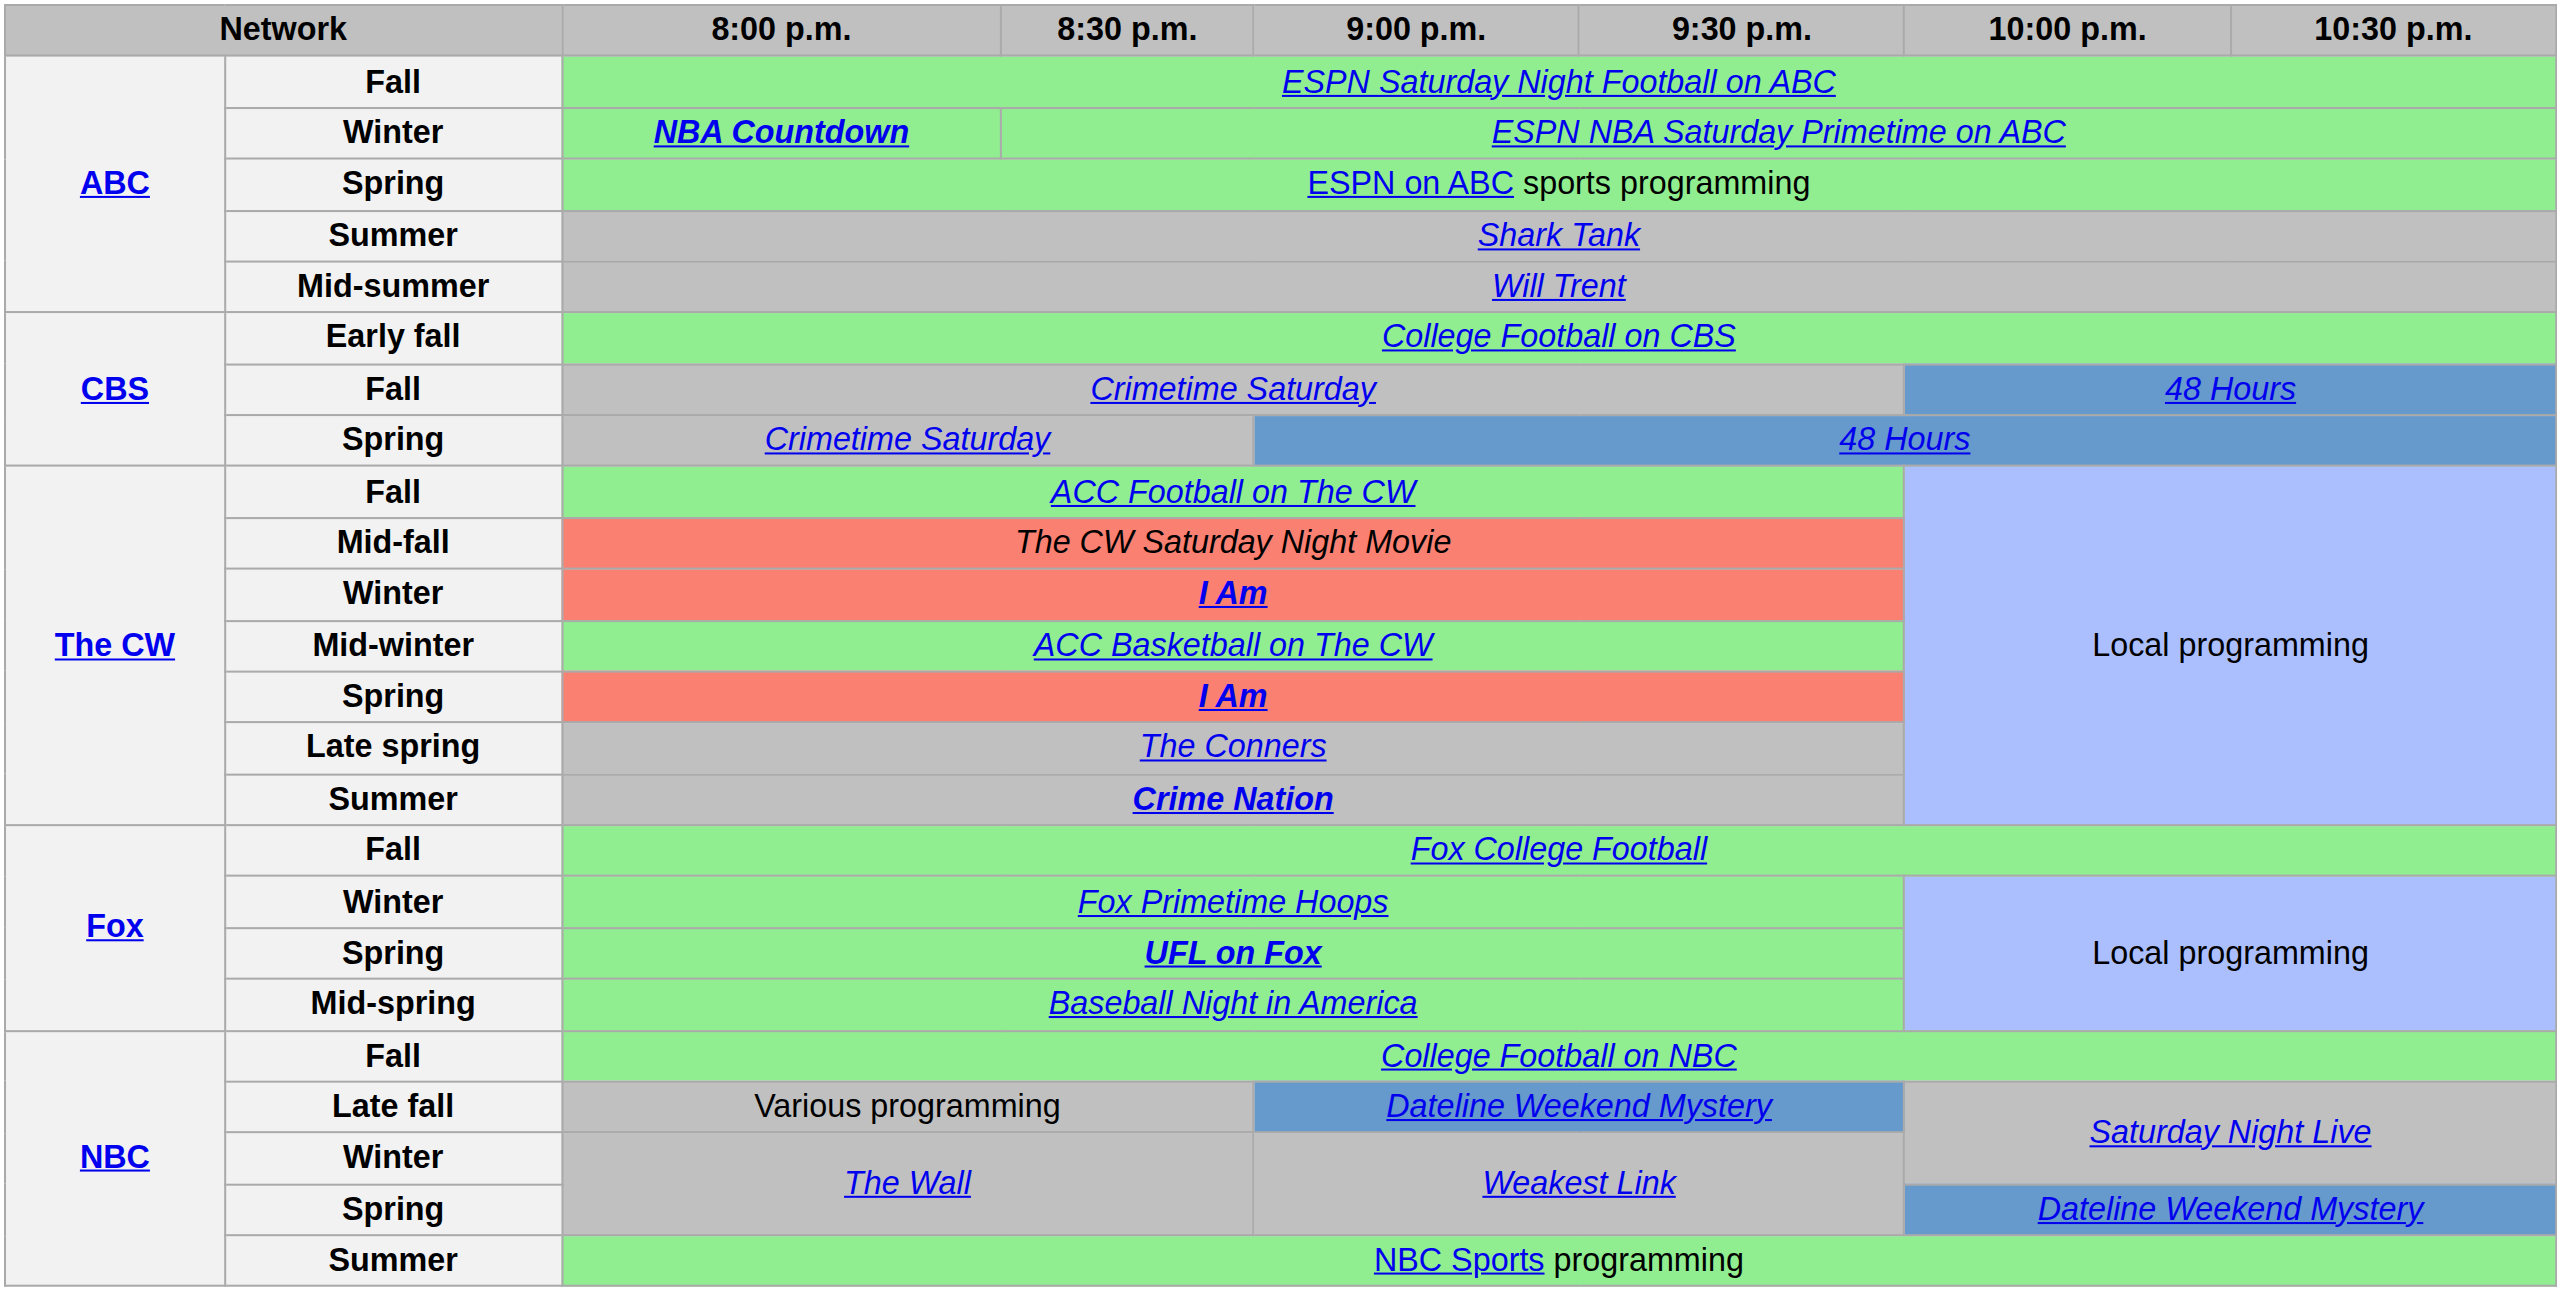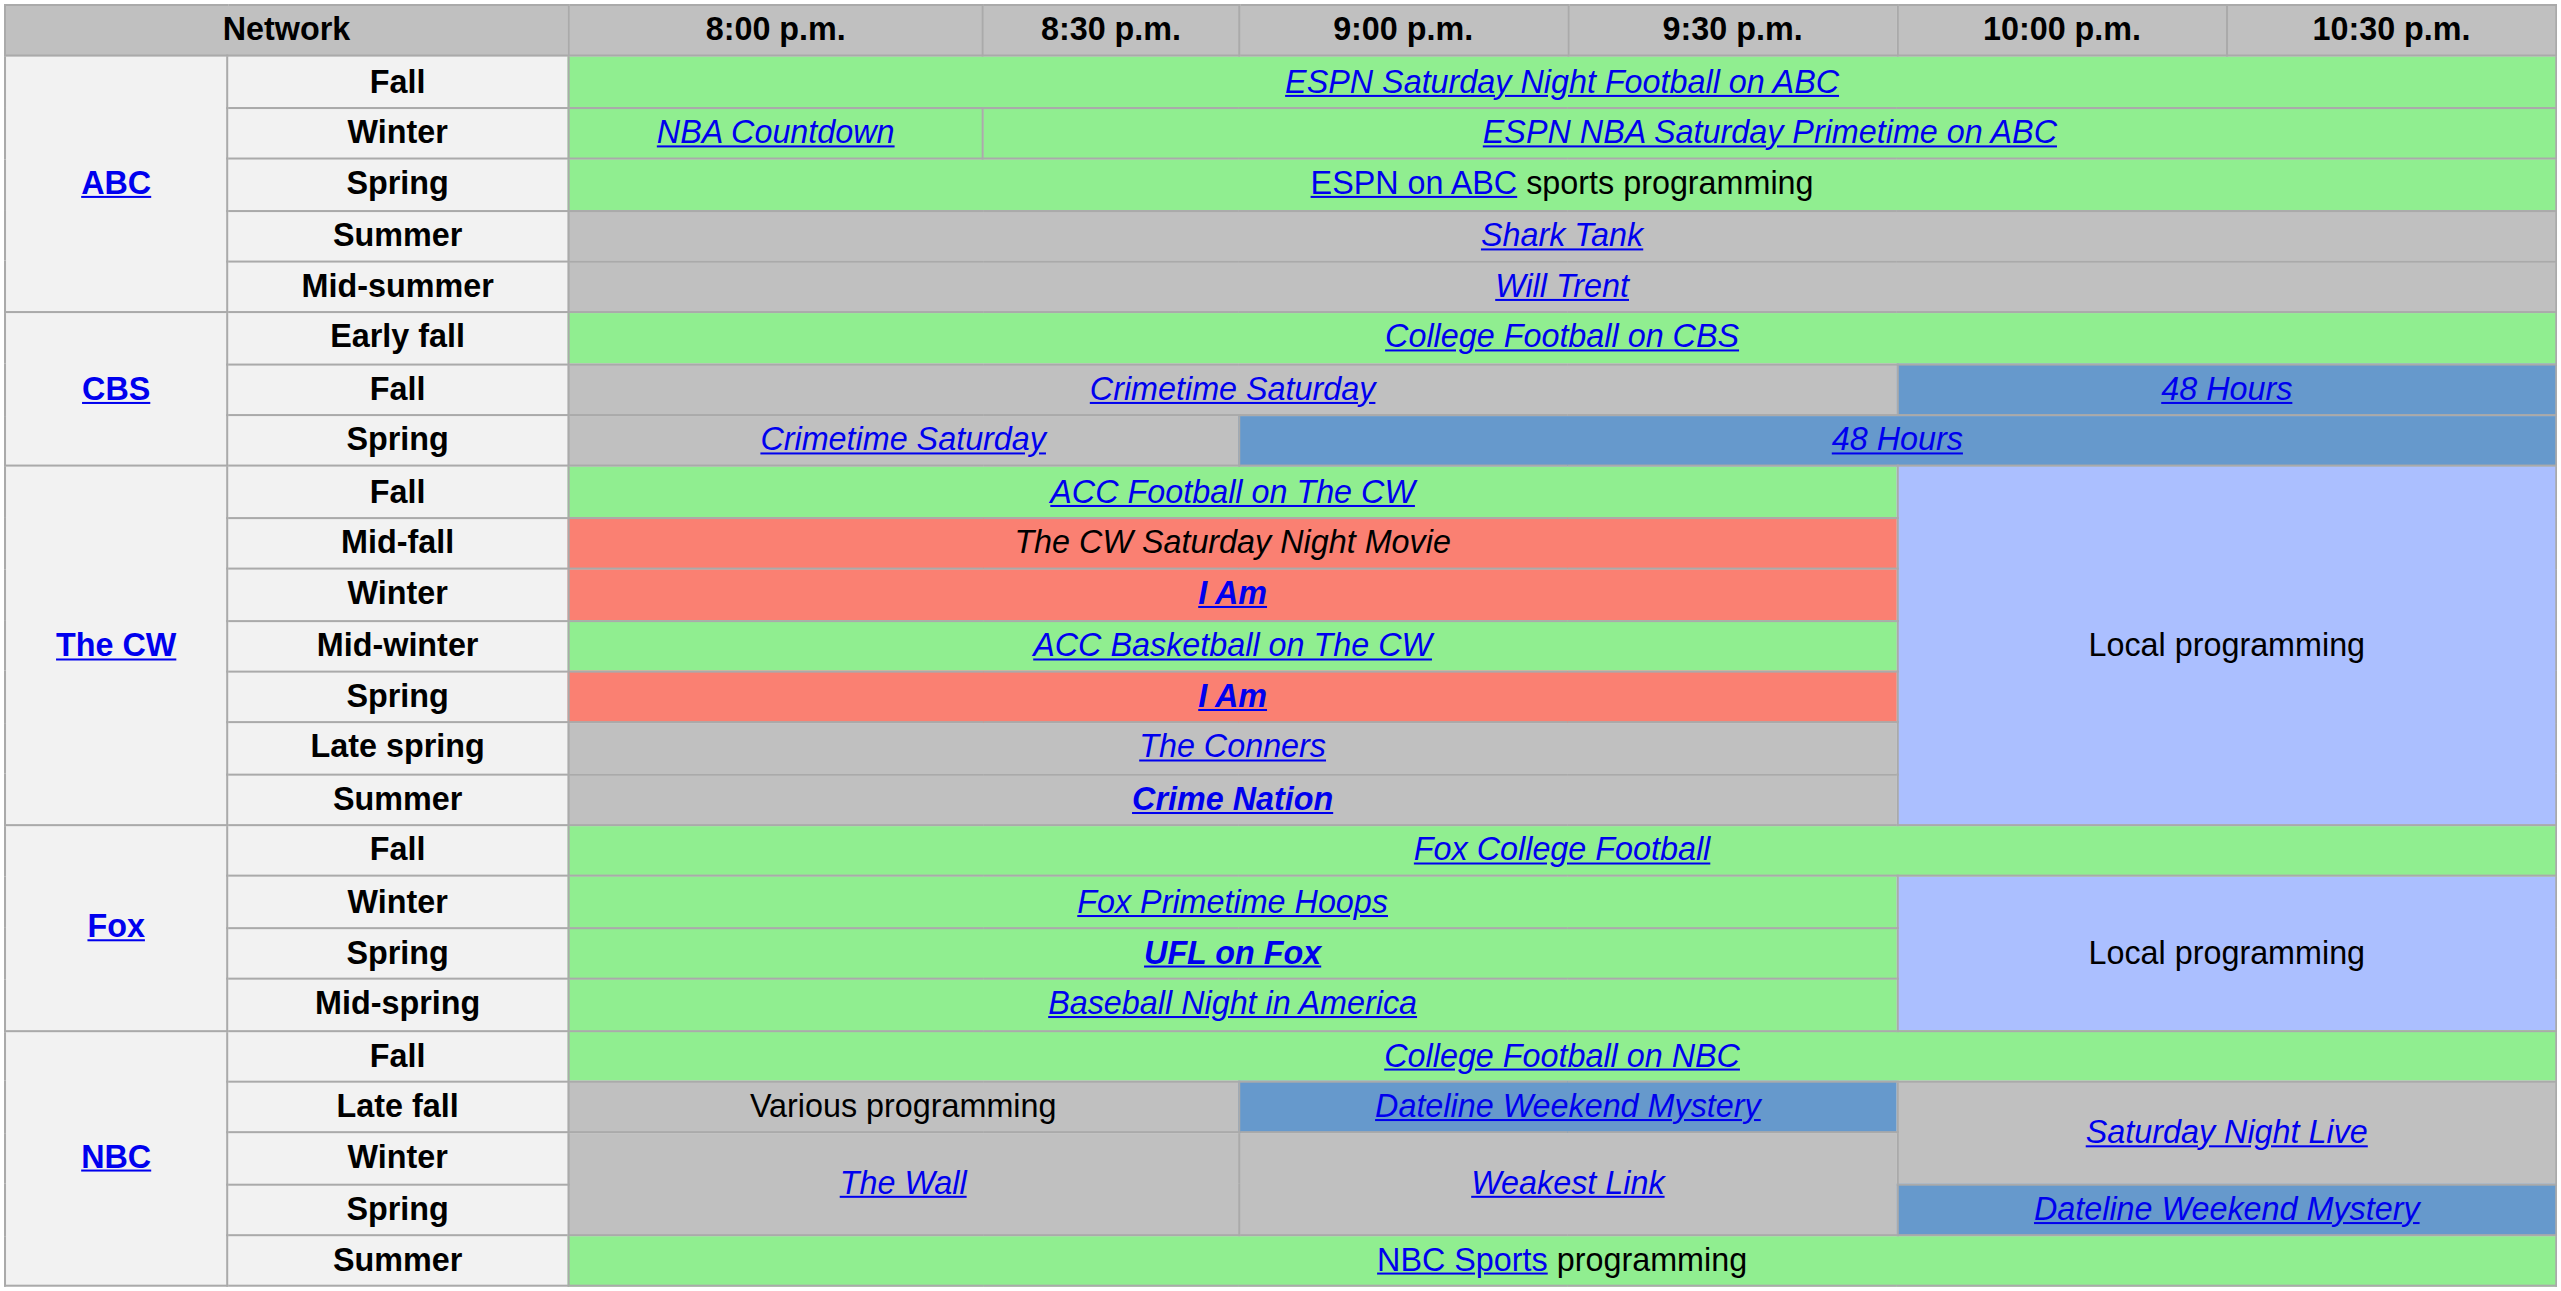NBA Countdown | 8:00 p.m.: bold -> normal
